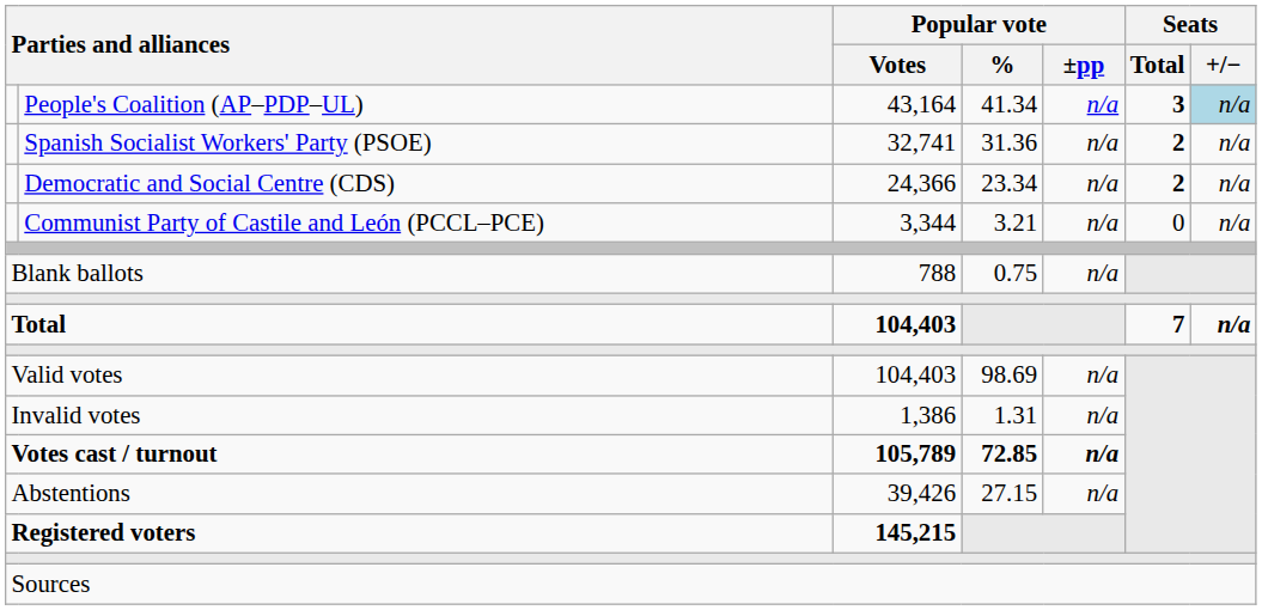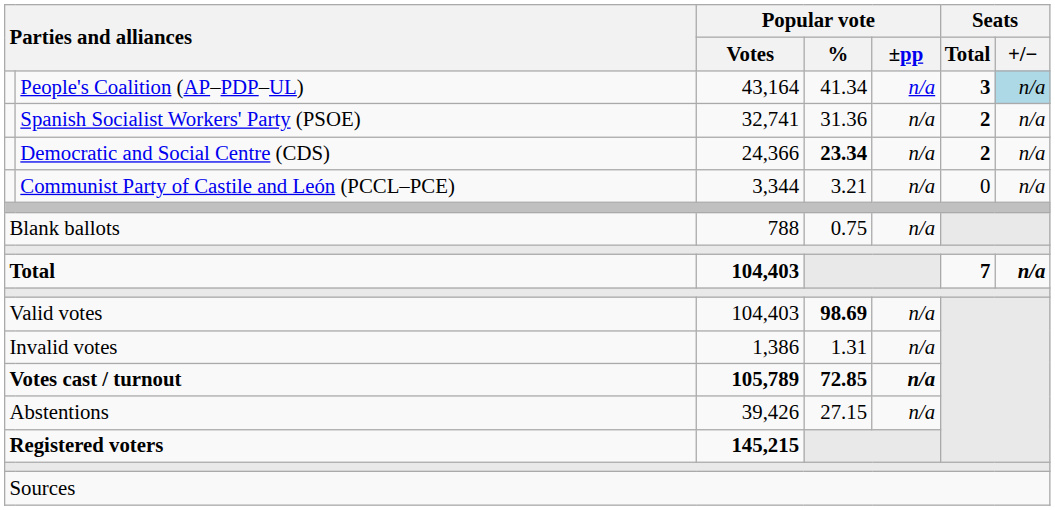Democratic and Social Centre (CDS) | Popular vote / %: normal -> bold
Valid votes | Popular vote / %: normal -> bold
